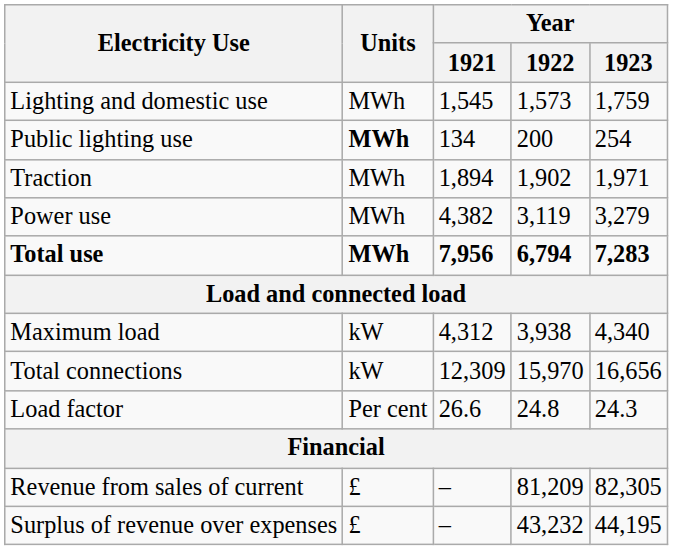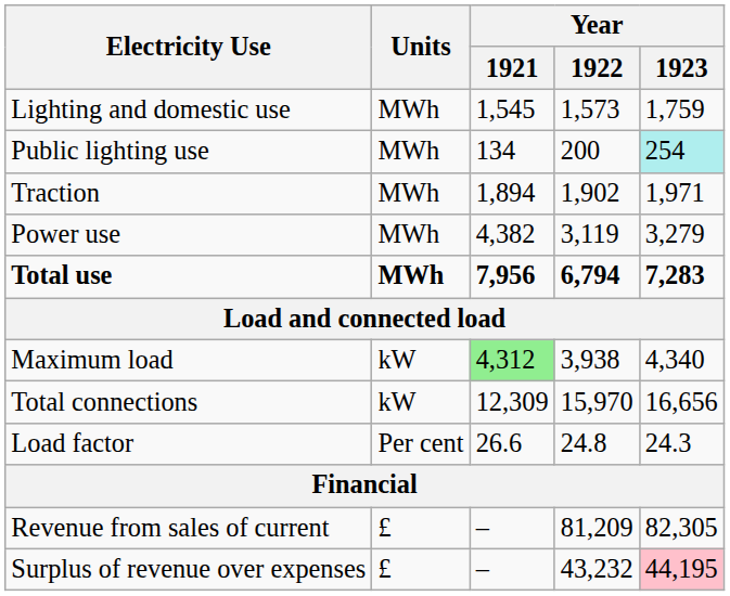Public lighting use | Units: bold -> normal
Public lighting use | Year / 1923: no background -> paleturquoise background
Maximum load | Year / 1921: no background -> lightgreen background
Surplus of revenue over expenses | Year / 1923: no background -> pink background
